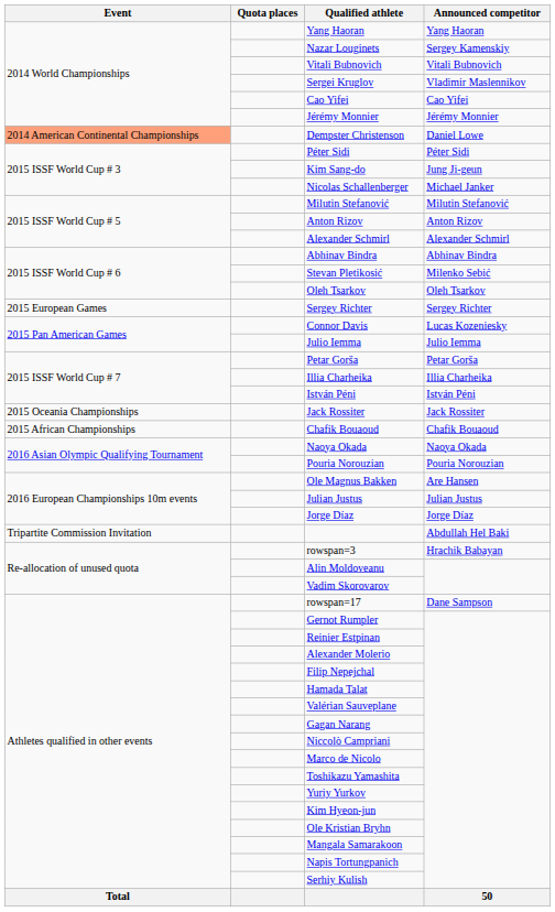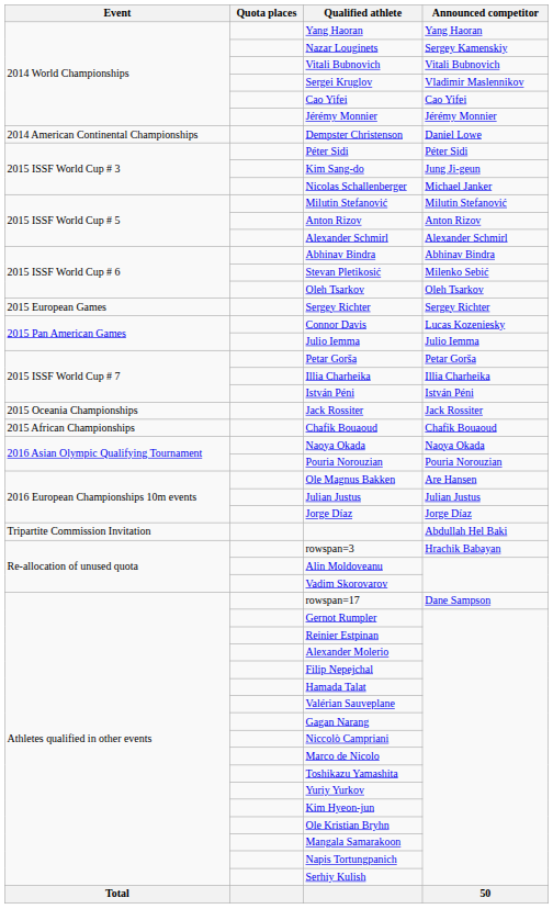Dempster Christenson | Event: lightsalmon background -> no background
